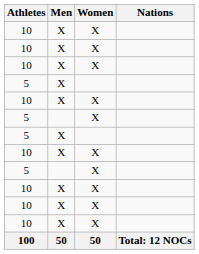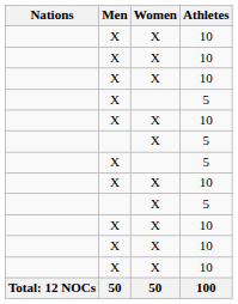columns swapped: Nations <-> Athletes
